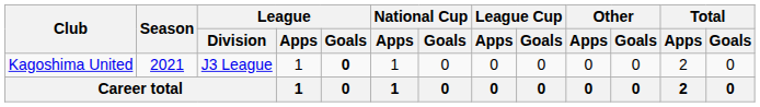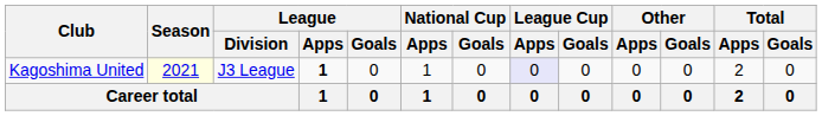Kagoshima United | Season: no background -> lightyellow background
Kagoshima United | League / Apps: normal -> bold
Kagoshima United | League / Goals: bold -> normal
Kagoshima United | League Cup / Apps: no background -> lavender background
